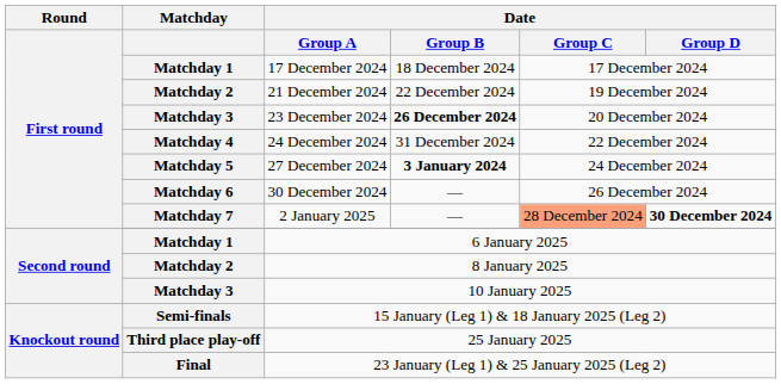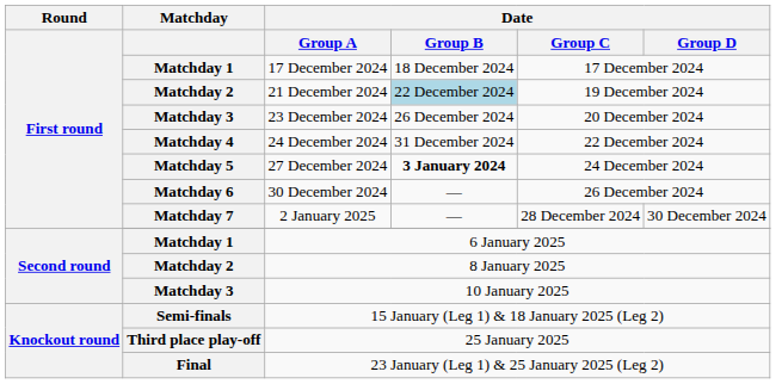21 December 2024 | Date / Group B: no background -> lightblue background
23 December 2024 | Date / Group B: bold -> normal
2 January 2025 | Date / Group C: lightsalmon background -> no background
2 January 2025 | Date / Group D: bold -> normal
